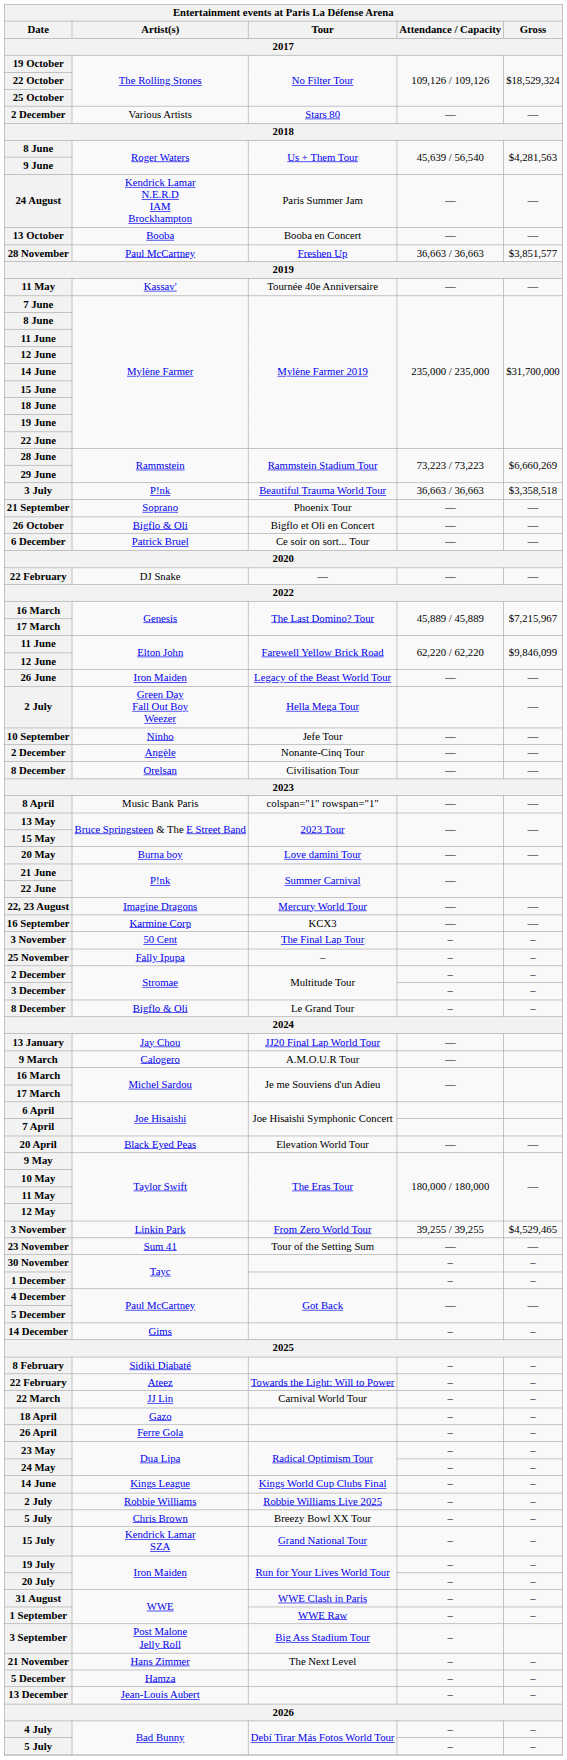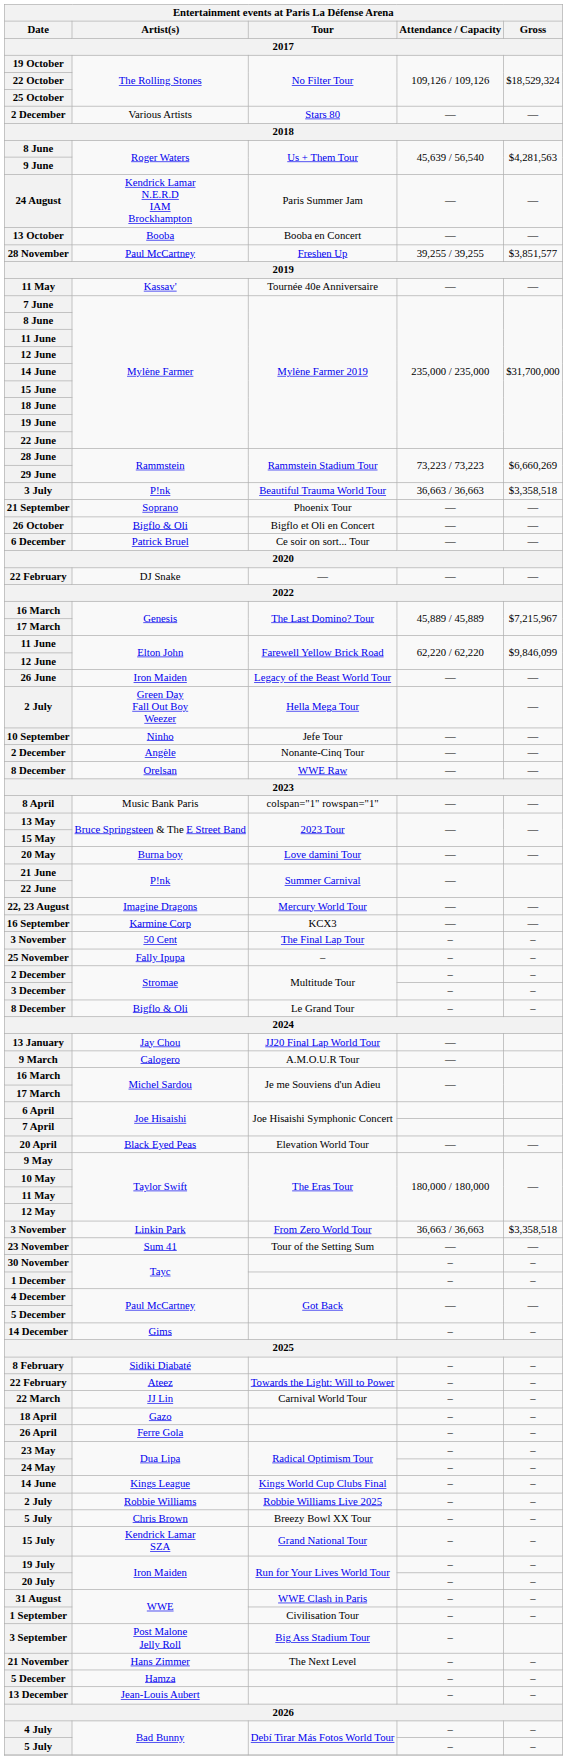28 November | Attendance / Capacity: 36,663 / 36,663 -> 39,255 / 39,255
8 December / Orelsan | Tour: Civilisation Tour -> WWE Raw
3 November / Linkin Park | Attendance / Capacity: 39,255 / 39,255 -> 36,663 / 36,663
3 November / Linkin Park | Gross: $4,529,465 -> $3,358,518
1 September | Tour: WWE Raw -> Civilisation Tour
